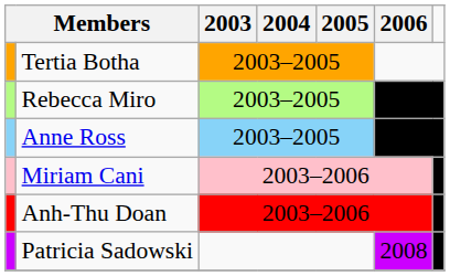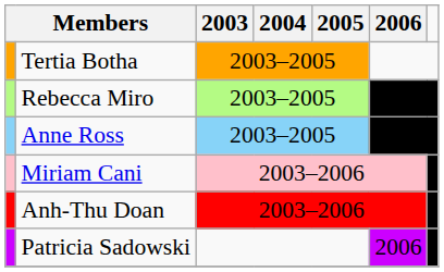Patricia Sadowski | 2006: 2008 -> 2006
